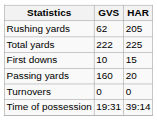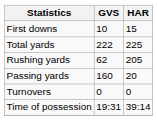rows swapped: First downs <-> Rushing yards
